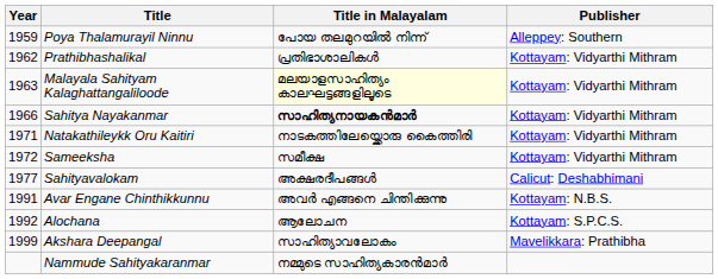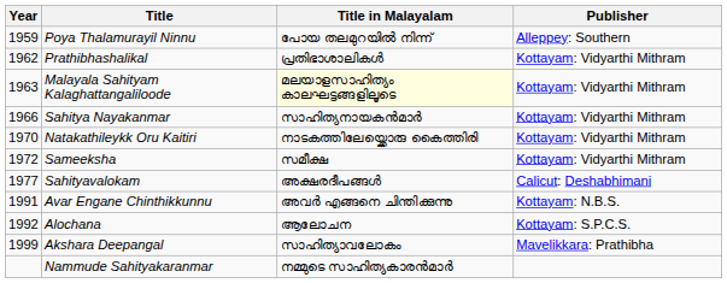Sahitya Nayakanmar | Title in Malayalam: bold -> normal
Natakathileykk Oru Kaitiri | Year: 1971 -> 1970
